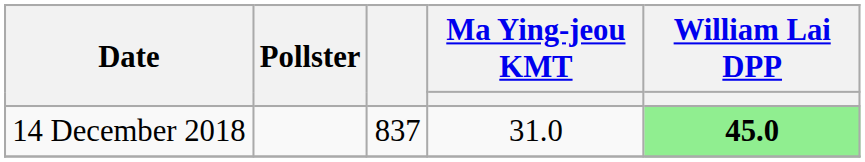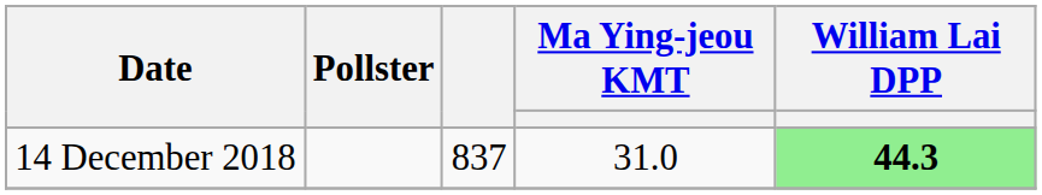14 December 2018 | William Lai DPP: 45.0 -> 44.3
